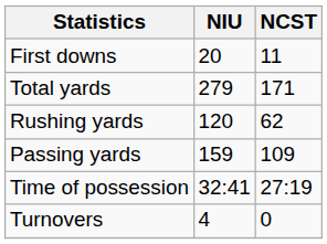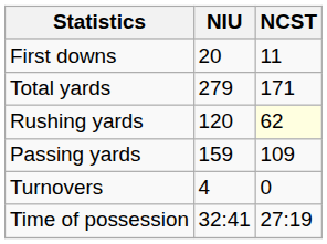Rushing yards | NCST: no background -> lightyellow background
rows swapped: Turnovers <-> Time of possession
